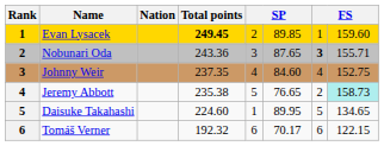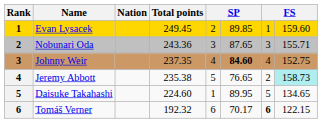Evan Lysacek | Total points: bold -> normal
Nobunari Oda | column 7: bold -> normal
Johnny Weir | column 6: normal -> bold
Tomáš Verner | column 7: normal -> bold
